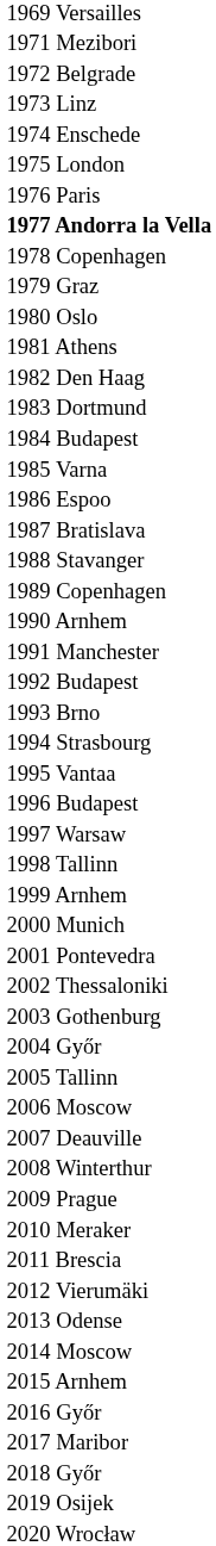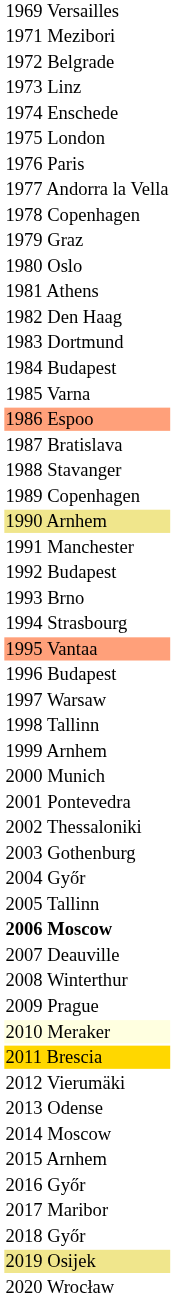1977 Andorra la Vella | column 1: bold -> normal
1986 Espoo | column 1: no background -> lightsalmon background
1990 Arnhem | column 1: no background -> khaki background
1995 Vantaa | column 1: no background -> lightsalmon background
2006 Moscow | column 1: normal -> bold
2010 Meraker | column 1: no background -> lightyellow background
2011 Brescia | column 1: no background -> gold background
2019 Osijek | column 1: no background -> khaki background
